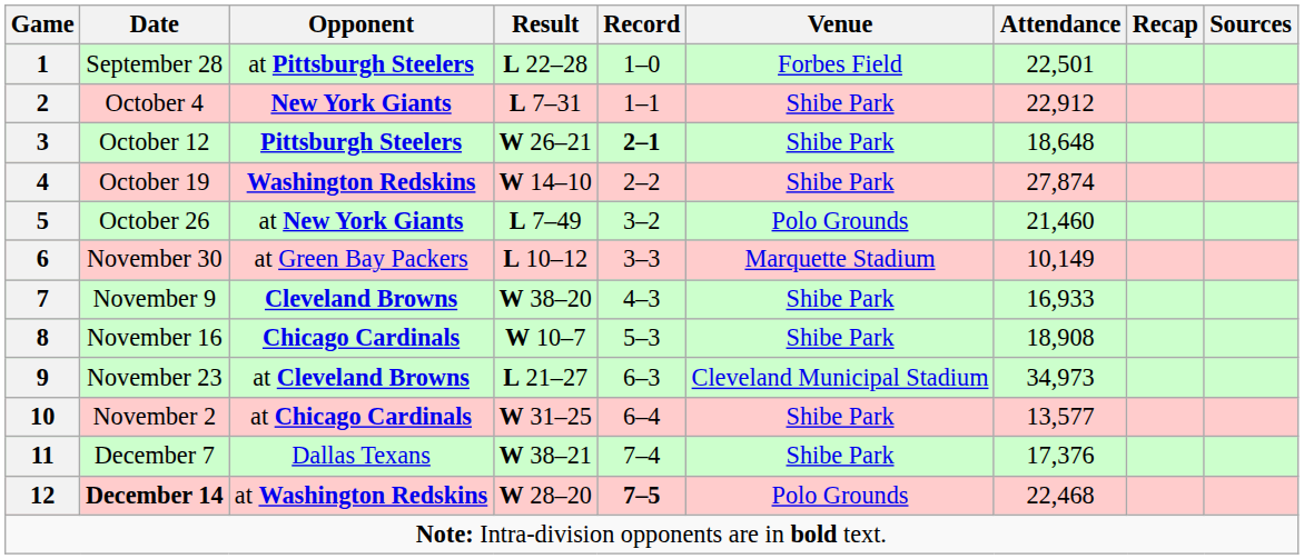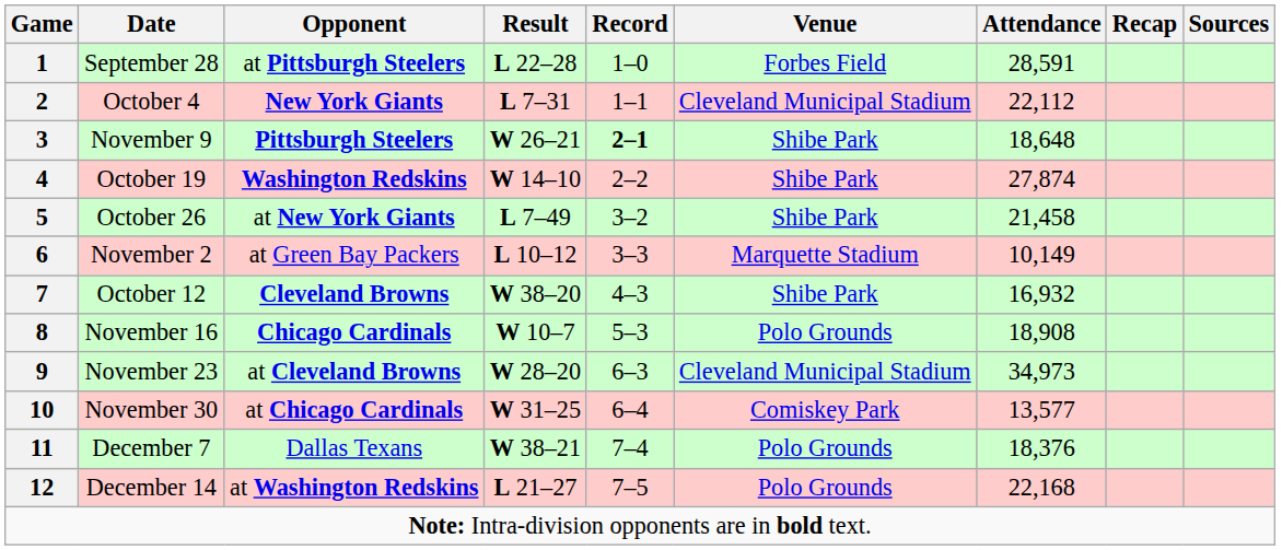1 | Attendance: 22,501 -> 28,591
2 | Venue: Shibe Park -> Cleveland Municipal Stadium
2 | Attendance: 22,912 -> 22,112
3 | Date: October 12 -> November 9
5 | Venue: Polo Grounds -> Shibe Park
5 | Attendance: 21,460 -> 21,458
6 | Date: November 30 -> November 2
7 | Date: November 9 -> October 12
7 | Attendance: 16,933 -> 16,932
8 | Venue: Shibe Park -> Polo Grounds
9 | Result: L 21–27 -> W 28–20
10 | Date: November 2 -> November 30
10 | Venue: Shibe Park -> Comiskey Park
11 | Venue: Shibe Park -> Polo Grounds
11 | Attendance: 17,376 -> 18,376
12 | Date: bold -> normal
12 | Result: W 28–20 -> L 21–27
12 | Record: bold -> normal
12 | Attendance: 22,468 -> 22,168
